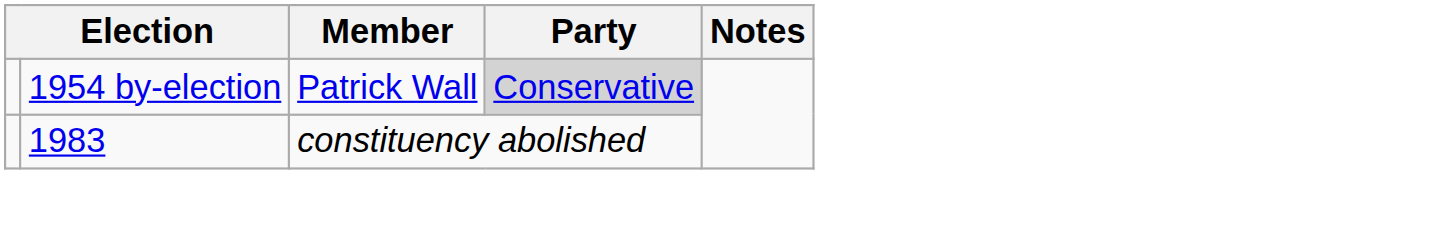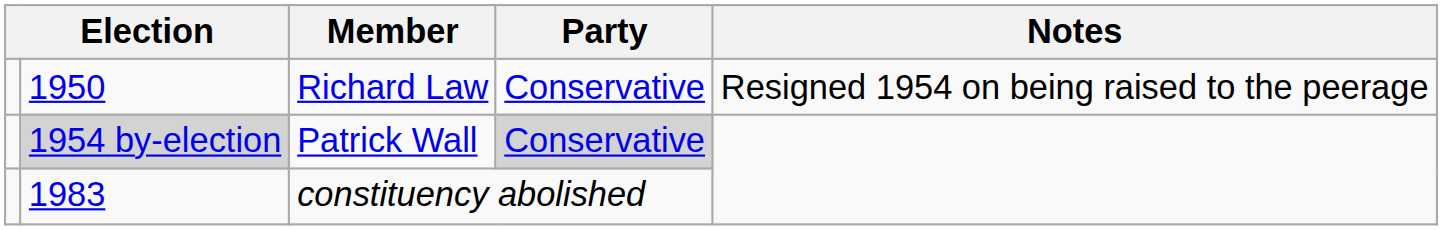+ row: 1950 | Richard Law | Conservative | Resigned 1954 on being raised to the peerage
Patrick Wall | column 2: no background -> lightgrey background
